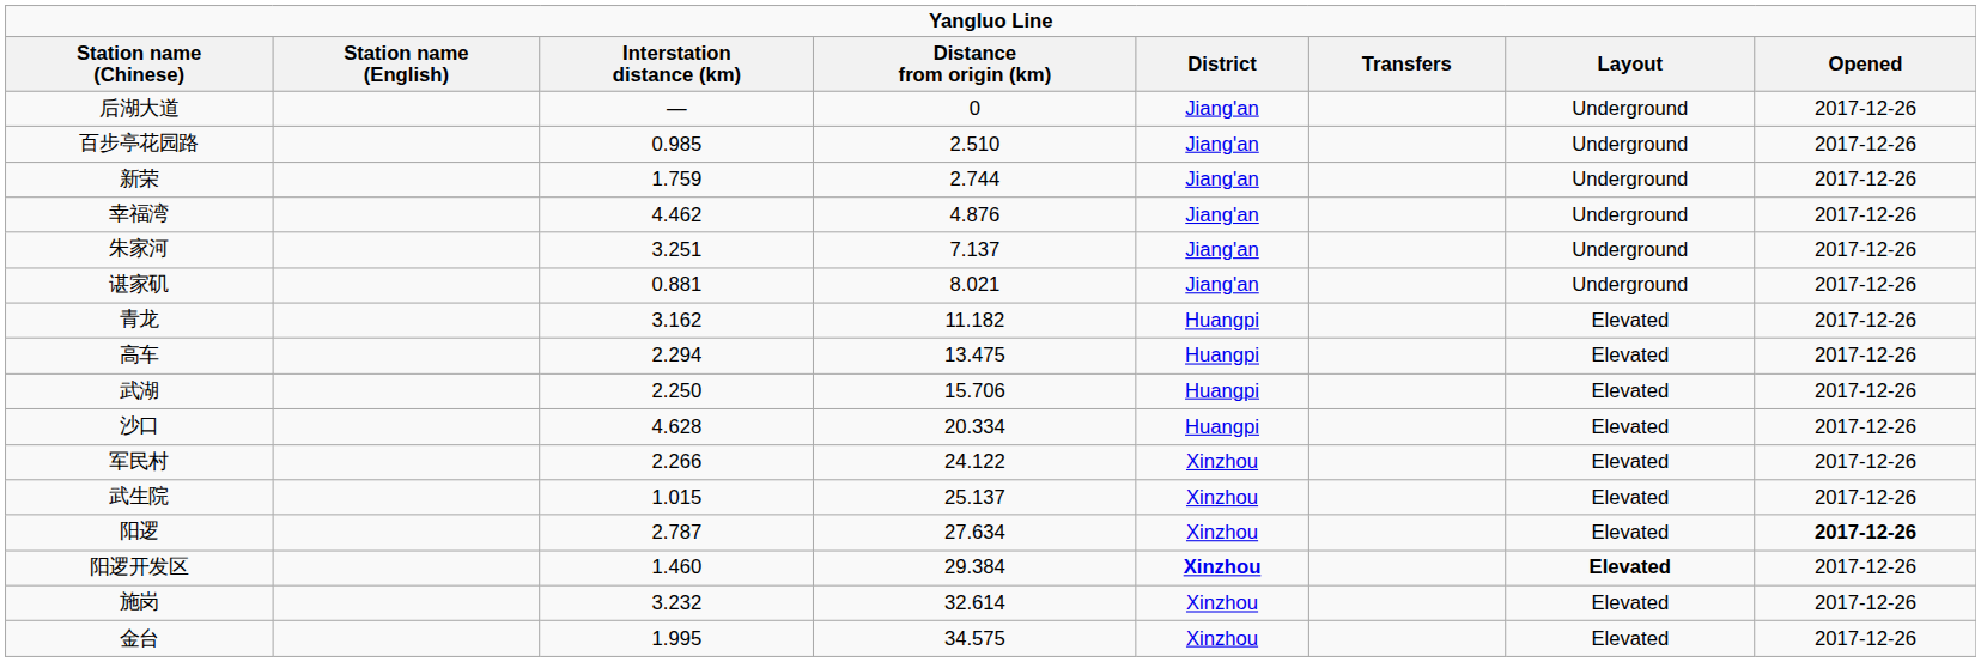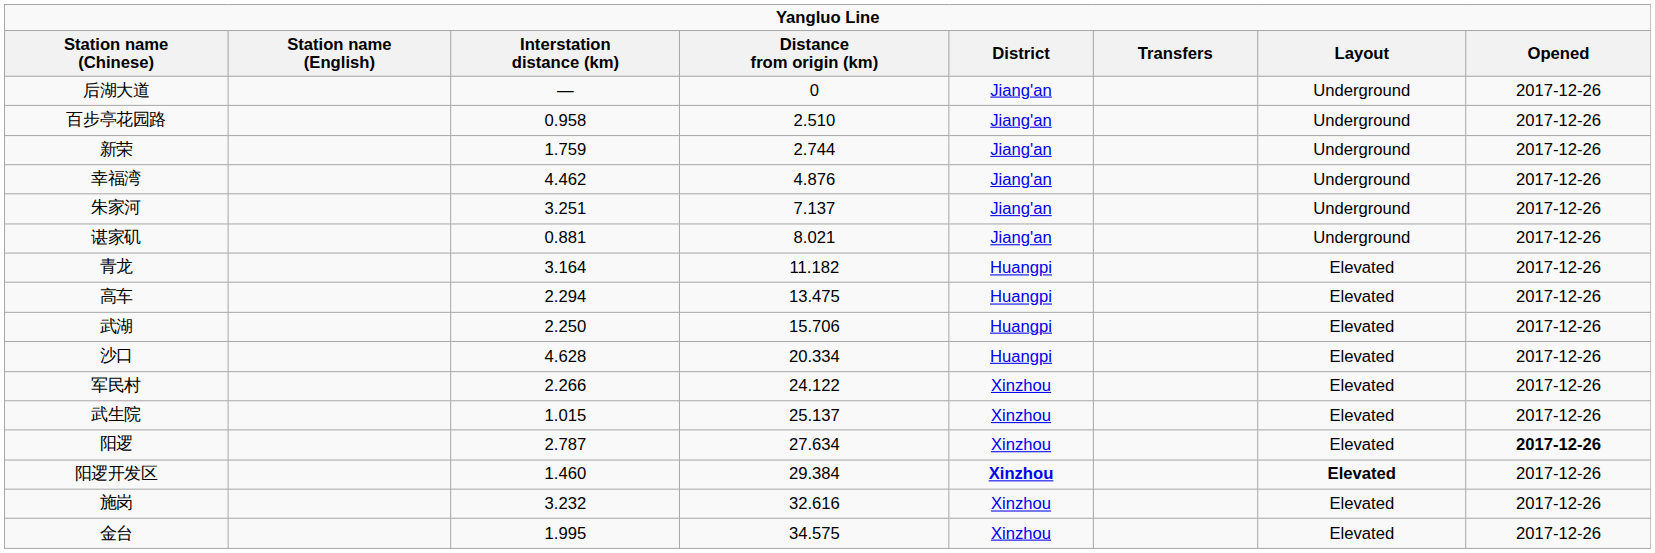百步亭花园路 | column 3: 0.985 -> 0.958
青龙 | column 3: 3.162 -> 3.164
施岗 | column 4: 32.614 -> 32.616
